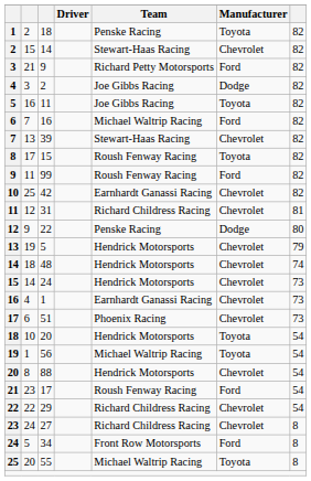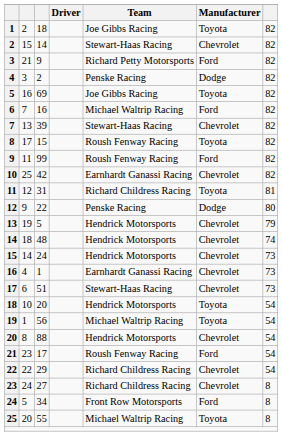row 2 | Team: Penske Racing -> Joe Gibbs Racing
row 5 | Team: Joe Gibbs Racing -> Penske Racing
row 6 | column 3: 11 -> 69
row 12 | Manufacturer: Chevrolet -> Toyota
row 18 | Team: Phoenix Racing -> Stewart-Haas Racing
